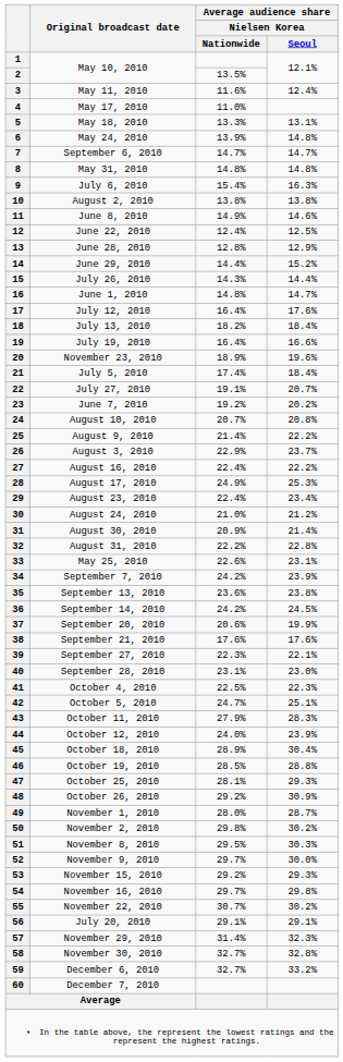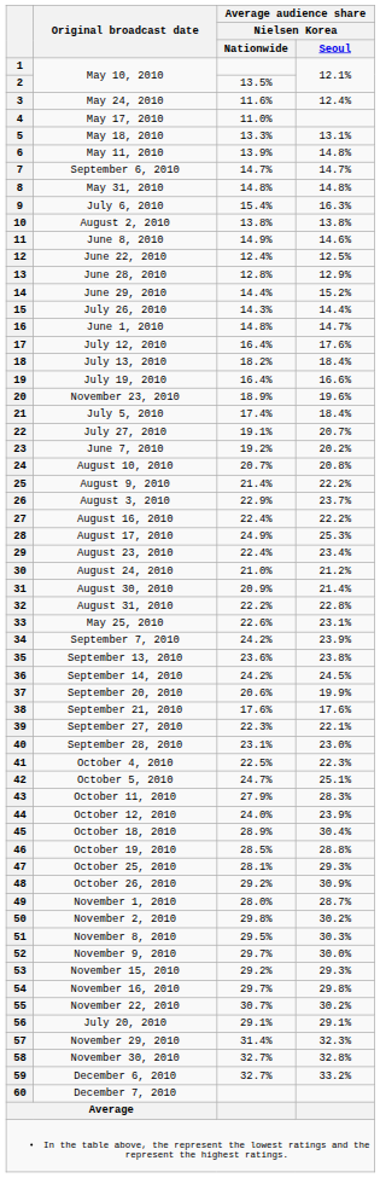3 | Original broadcast date: May 11, 2010 -> May 24, 2010
6 | Original broadcast date: May 24, 2010 -> May 11, 2010
